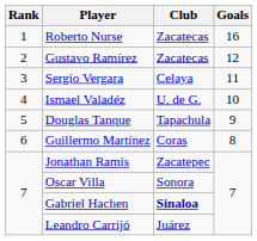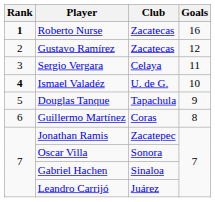Roberto Nurse | Rank: normal -> bold
Ismael Valadéz | Rank: normal -> bold
Gabriel Hachen | Club: bold -> normal
